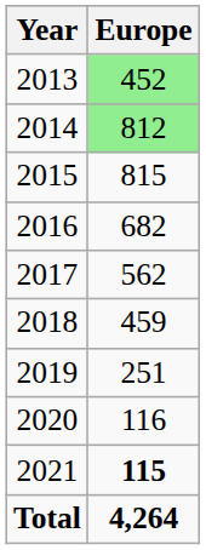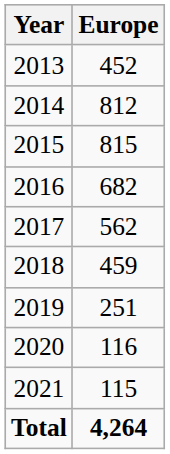2013 | Europe: lightgreen background -> no background
2014 | Europe: lightgreen background -> no background
2021 | Europe: bold -> normal
